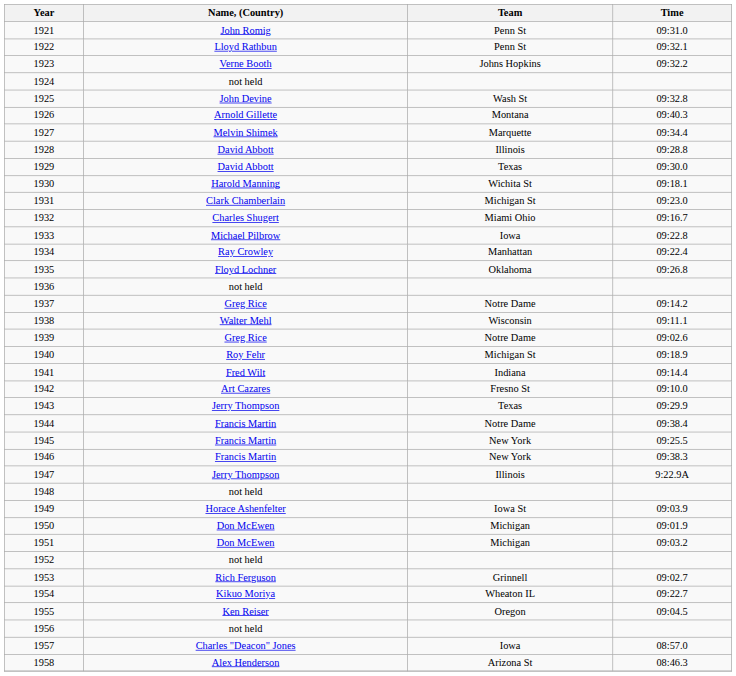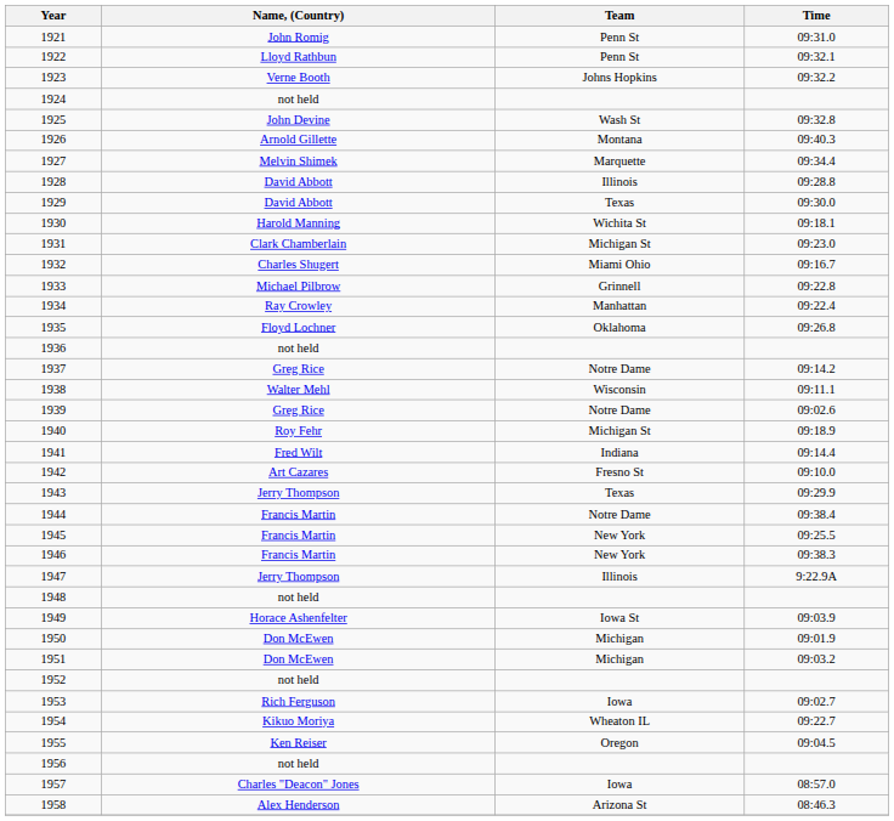1933 | Team: Iowa -> Grinnell
1953 | Team: Grinnell -> Iowa
